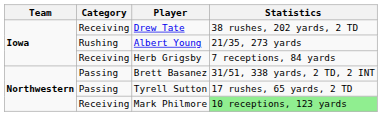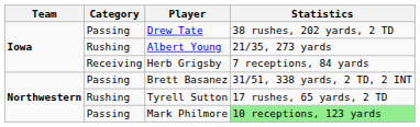Drew Tate | Category: Receiving -> Passing
Tyrell Sutton | Category: Passing -> Rushing
Mark Philmore | Category: Receiving -> Passing
